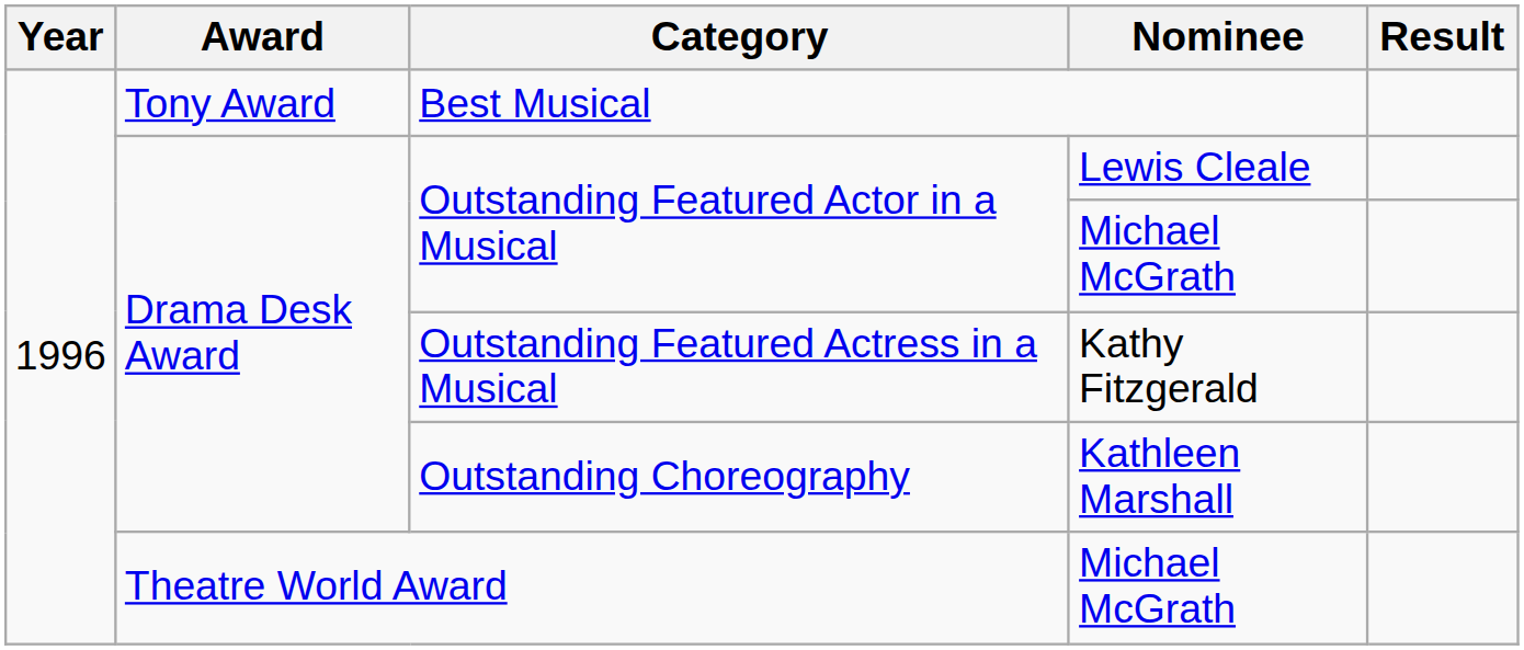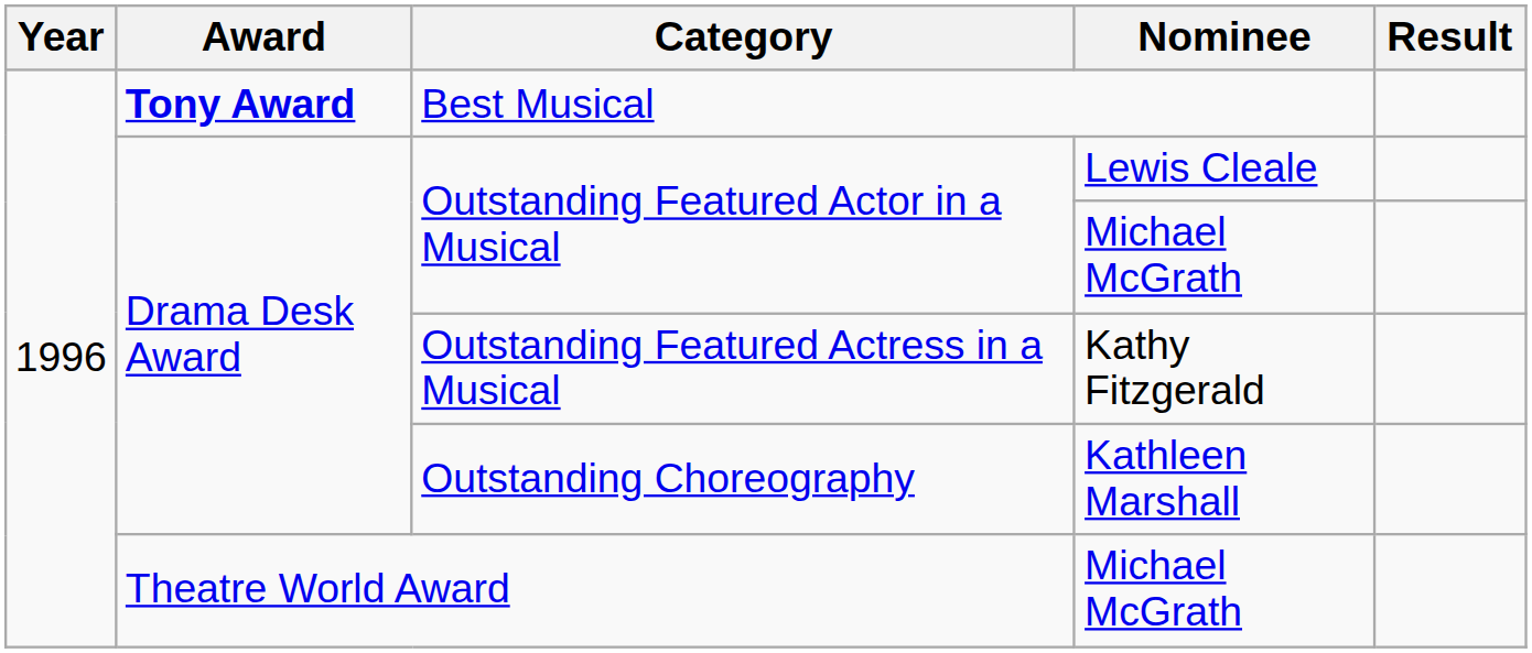Best Musical | Award: normal -> bold
